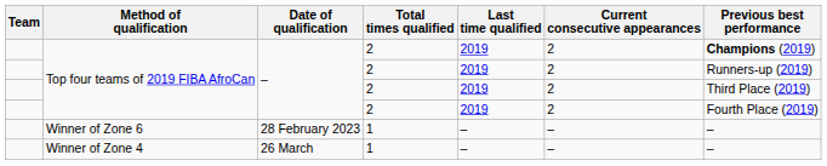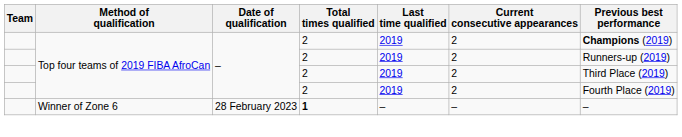Winner of Zone 6 | Total times qualified: normal -> bold
- row: Winner of Zone 4 | 26 March | 1 | – | – | –
